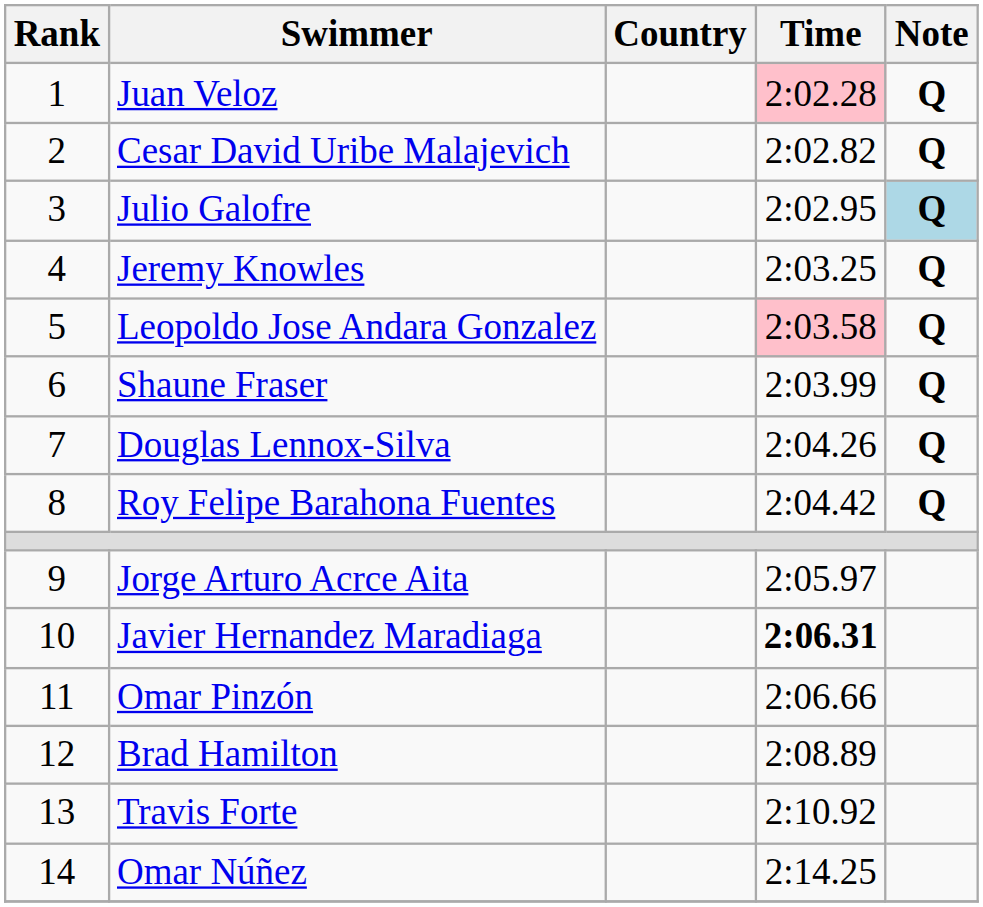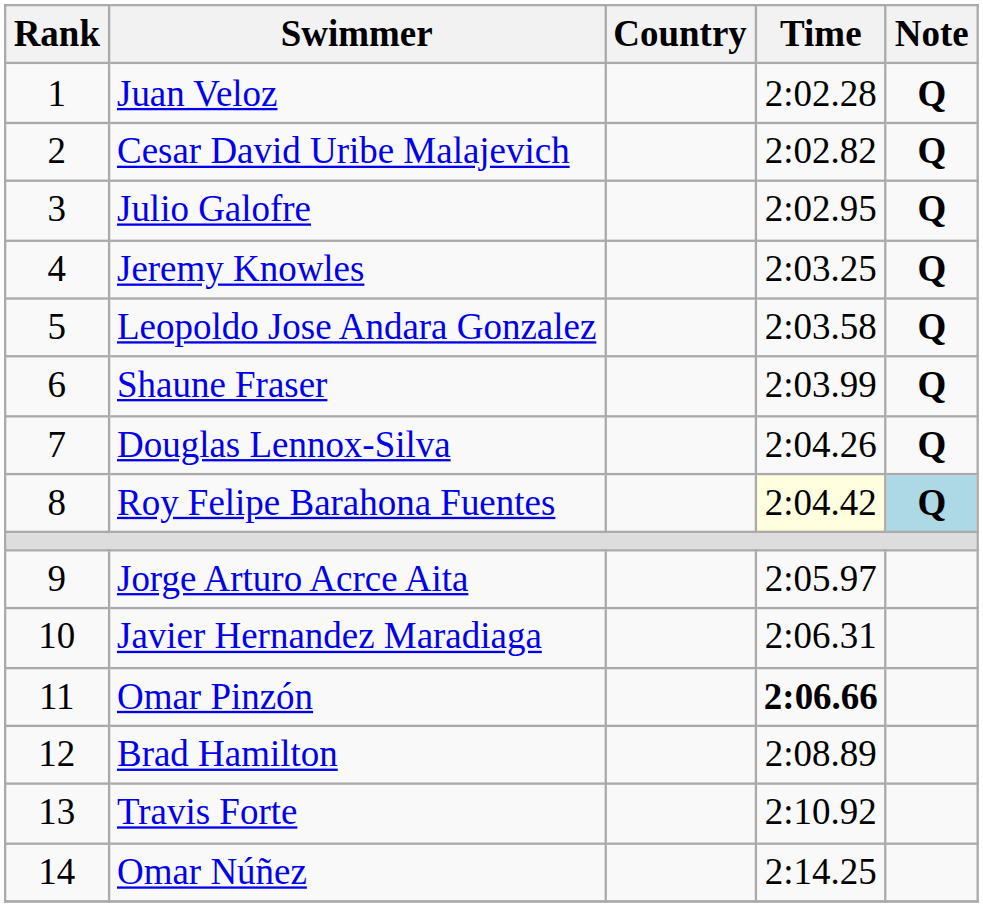Juan Veloz | Time: pink background -> no background
Julio Galofre | Note: lightblue background -> no background
Leopoldo Jose Andara Gonzalez | Time: pink background -> no background
Roy Felipe Barahona Fuentes | Time: no background -> lightyellow background
Roy Felipe Barahona Fuentes | Note: no background -> lightblue background
Javier Hernandez Maradiaga | Time: bold -> normal
Omar Pinzón | Time: normal -> bold
